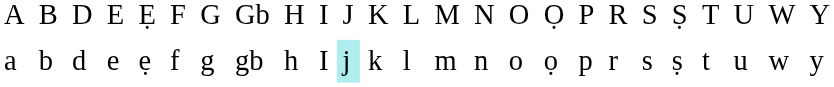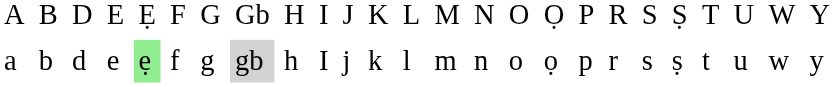a | column 5: no background -> lightgreen background
a | column 8: no background -> lightgrey background
a | column 11: paleturquoise background -> no background
